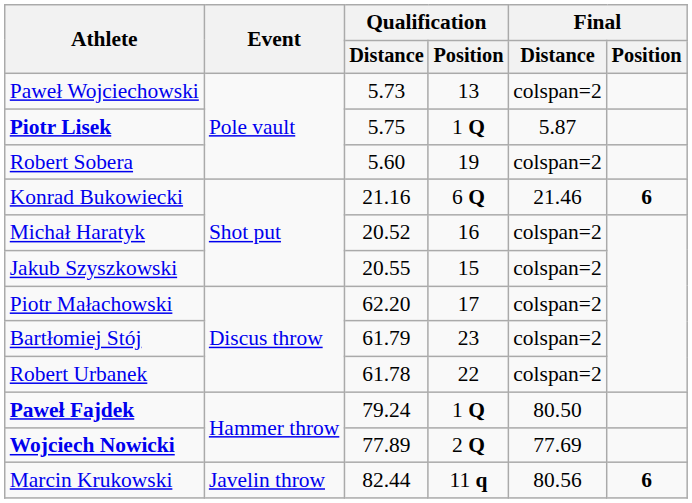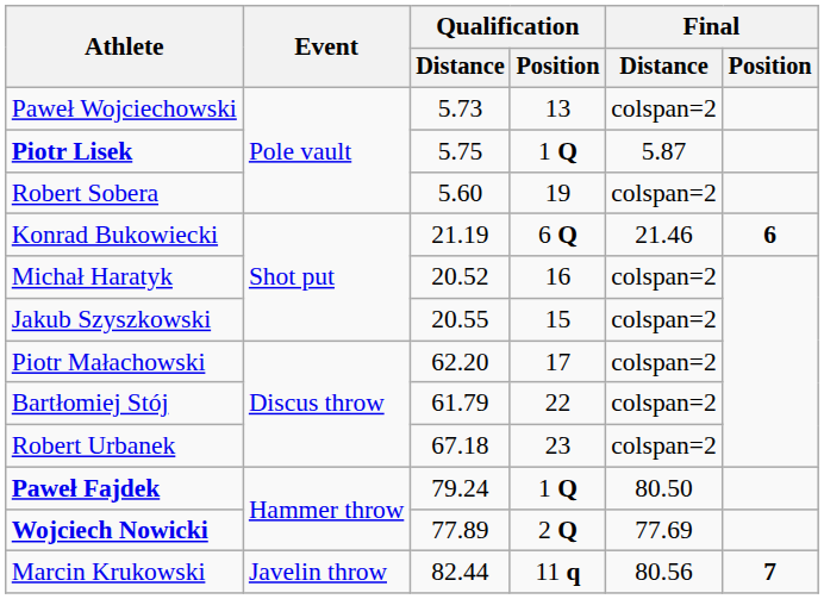Konrad Bukowiecki | Qualification / Distance: 21.16 -> 21.19
Bartłomiej Stój | Qualification / Position: 23 -> 22
Robert Urbanek | Qualification / Distance: 61.78 -> 67.18
Robert Urbanek | Qualification / Position: 22 -> 23
Marcin Krukowski | Final / Position: 6 -> 7
